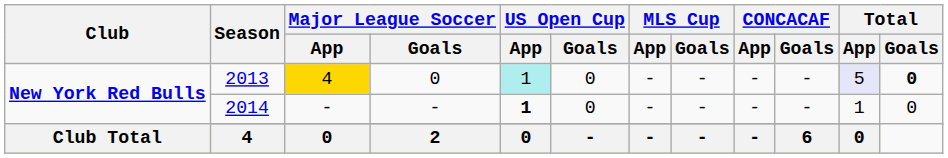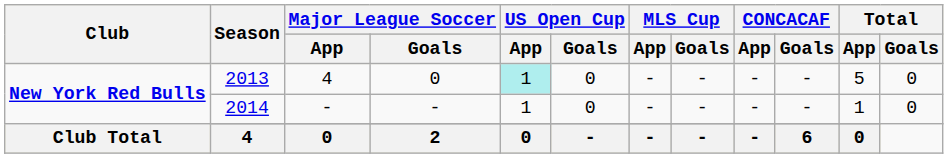2013 | Major League Soccer / App: gold background -> no background
2013 | Total / App: lavender background -> no background
2013 | Total / Goals: bold -> normal
2014 | US Open Cup / App: bold -> normal
